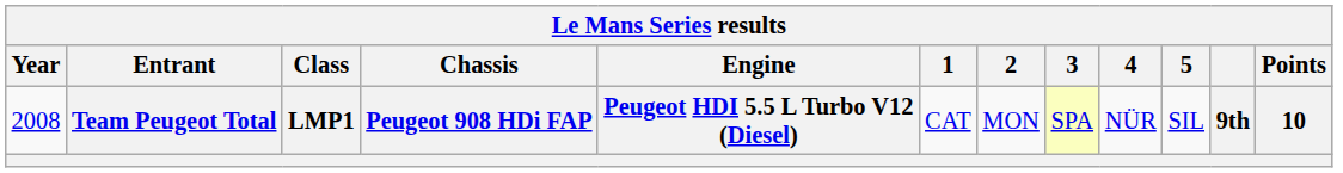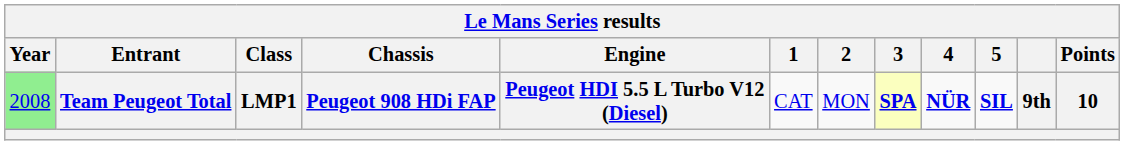row 3 | Year: no background -> lightgreen background
row 3 | 3: normal -> bold
row 3 | 4: normal -> bold
row 3 | 5: normal -> bold
